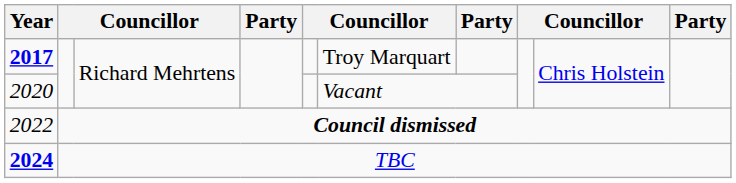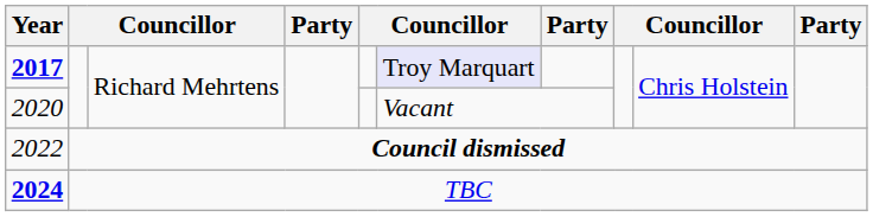2017 | column 6: no background -> lavender background
